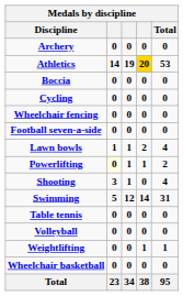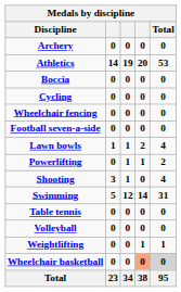Athletics | column 4: gold background -> no background
Powerlifting | column 2: lightyellow background -> no background
Wheelchair basketball | column 4: no background -> lightsalmon background
Wheelchair basketball | Total: no background -> lightgrey background
